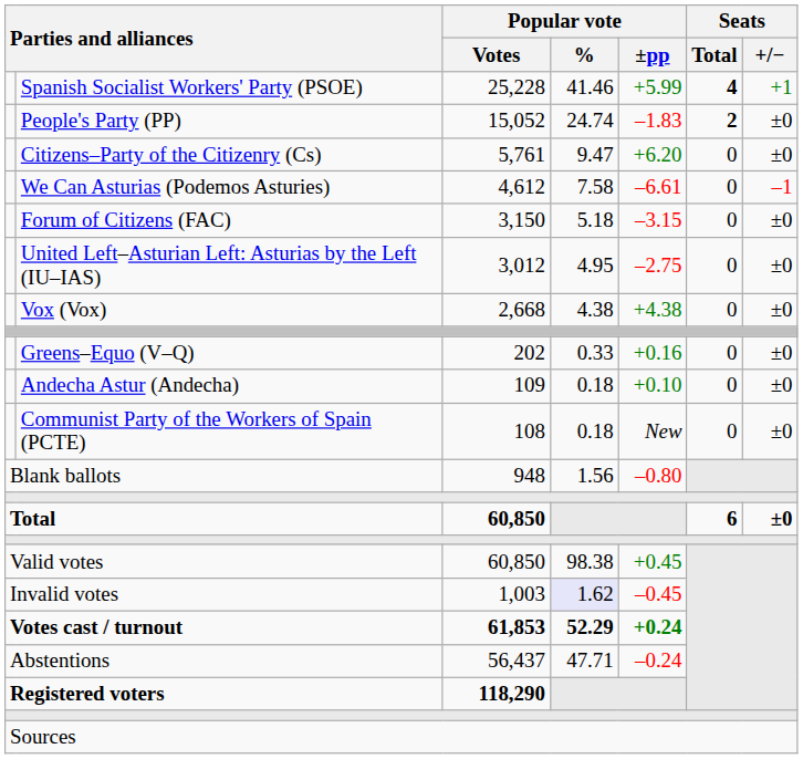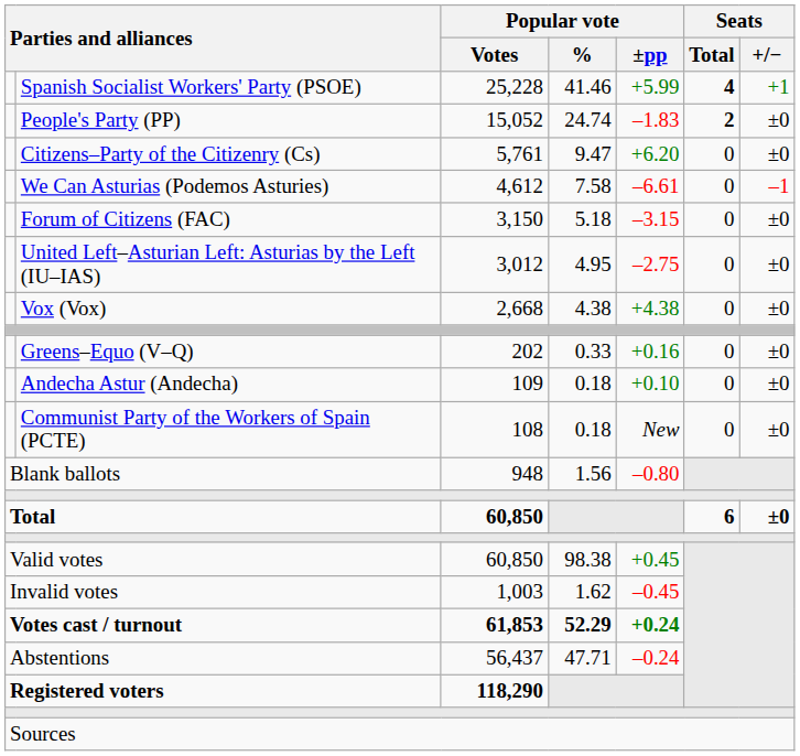Invalid votes | Popular vote / %: lavender background -> no background
